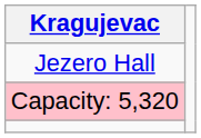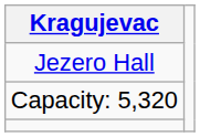Capacity: 5,320 | Kragujevac: pink background -> no background
